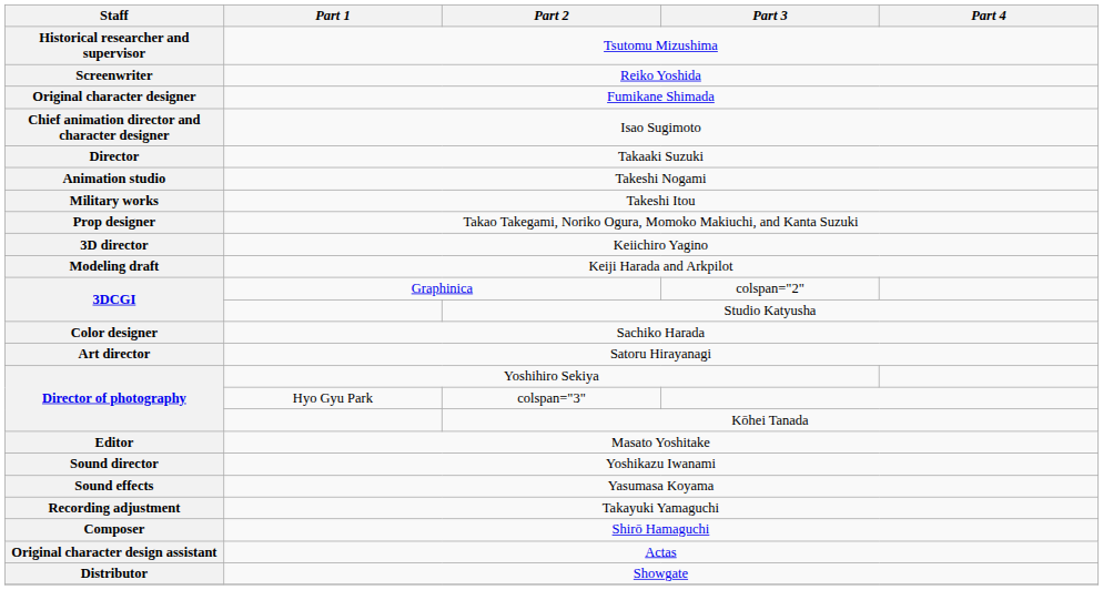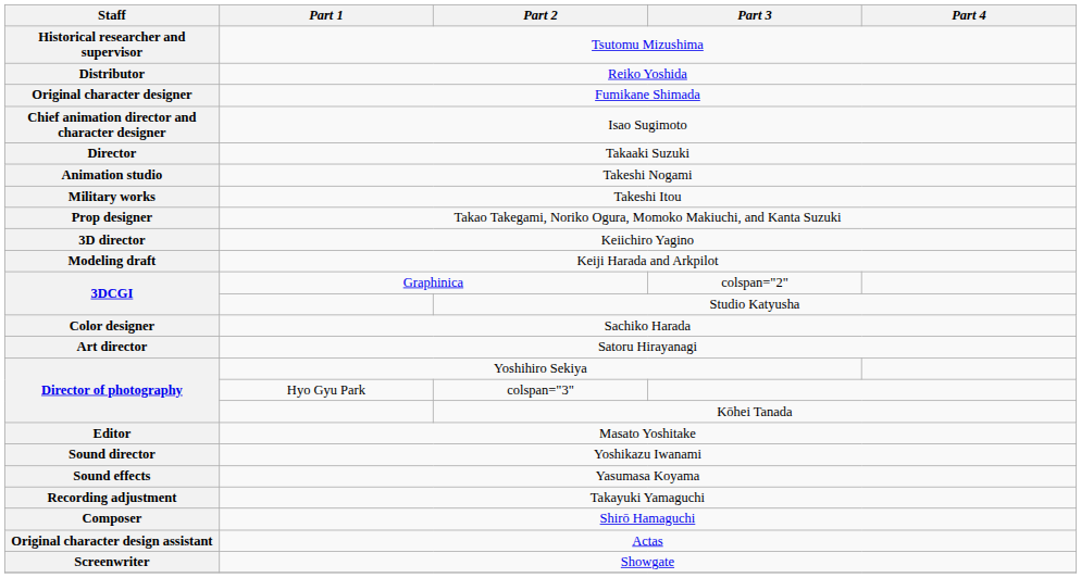Reiko Yoshida | Staff: Screenwriter -> Distributor
Showgate | Staff: Distributor -> Screenwriter
